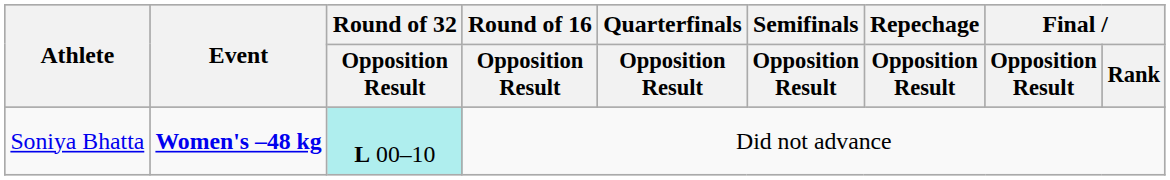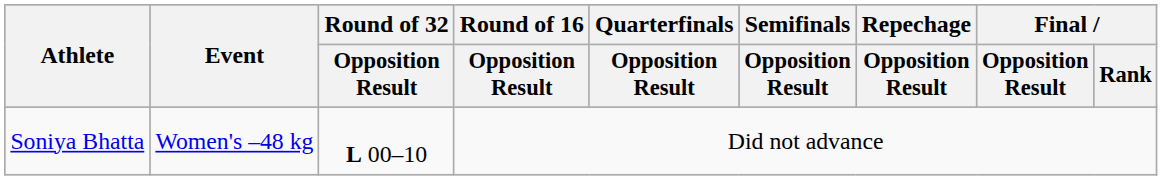Soniya Bhatta | Event: bold -> normal
Soniya Bhatta | Round of 32 / Opposition Result: paleturquoise background -> no background
